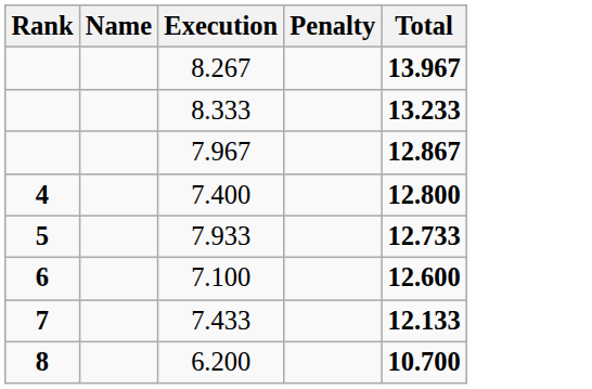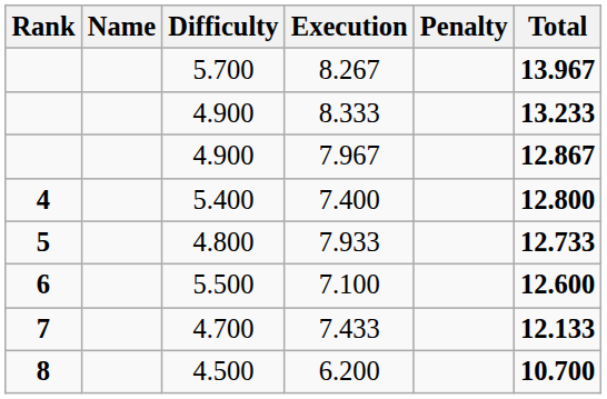+ column: Difficulty | 5.700 | 4.900 | 4.900 | 5.400 | 4.800 | 5.500 | 4.700 | 4.500
